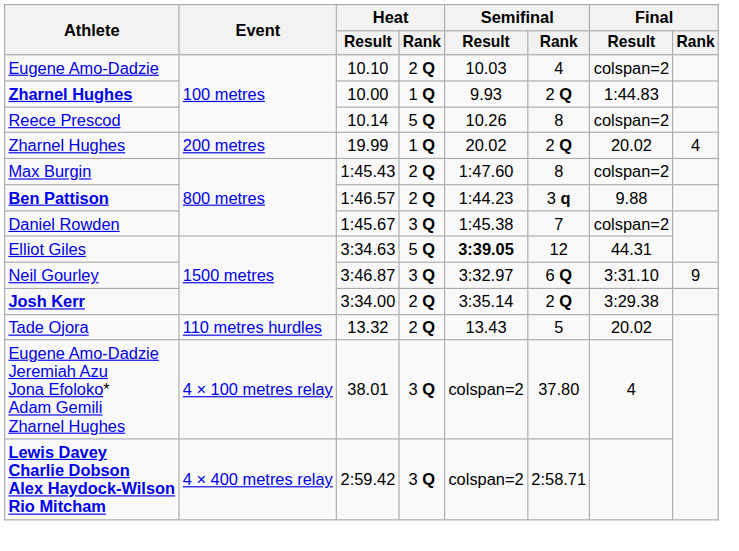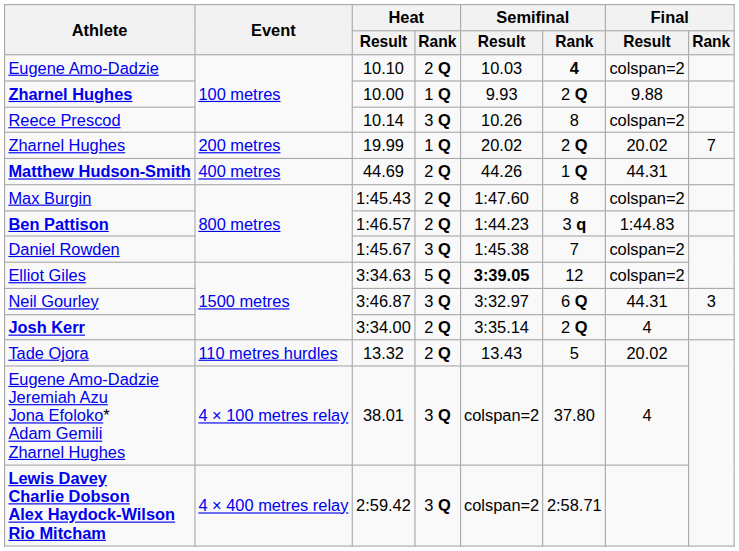Eugene Amo-Dadzie | Semifinal / Rank: normal -> bold
Zharnel Hughes / 10.00 | Final / Result: 1:44.83 -> 9.88
Reece Prescod | Heat / Rank: 5 Q -> 3 Q
Zharnel Hughes / 19.99 | Final / Rank: 4 -> 7
+ row: Matthew Hudson-Smith | 400 metres | 44.69 | 2 Q | 44.26 | 1 Q | 44.31
Ben Pattison | Final / Result: 9.88 -> 1:44.83
Elliot Giles | Final / Result: 44.31 -> colspan=2
Neil Gourley | Final / Result: 3:31.10 -> 44.31
Neil Gourley | Final / Rank: 9 -> 3
Josh Kerr | Final / Result: 3:29.38 -> 4
